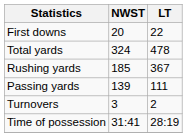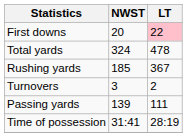First downs | LT: no background -> pink background
rows swapped: Passing yards <-> Turnovers
